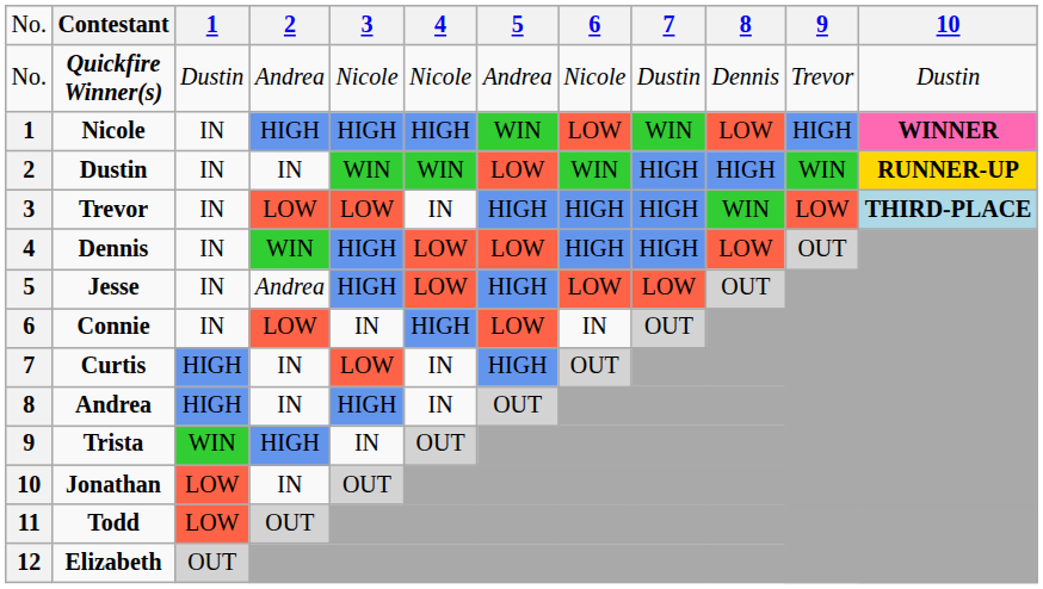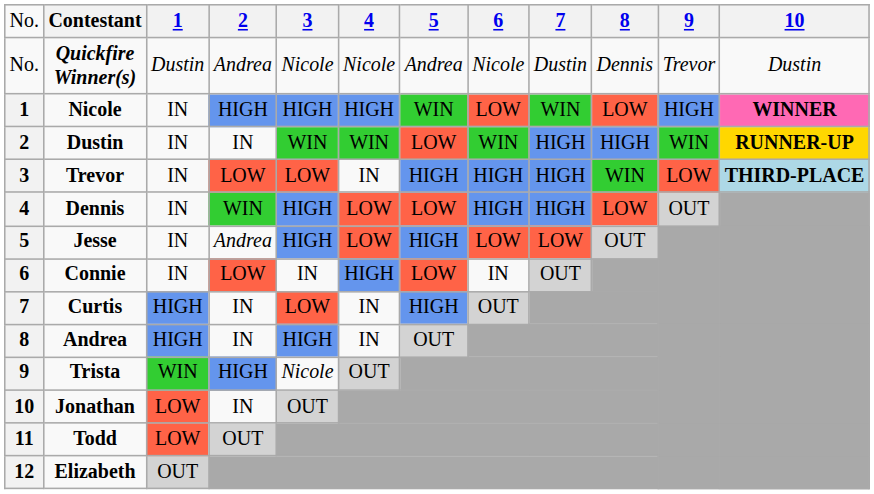Trista | column 5: IN -> Nicole
